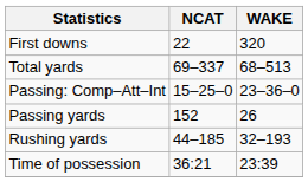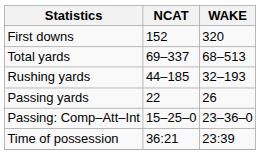First downs | NCAT: 22 -> 152
rows swapped: Rushing yards <-> Passing: Comp–Att–Int
Passing yards | NCAT: 152 -> 22
